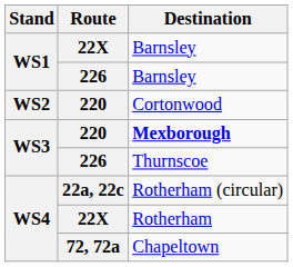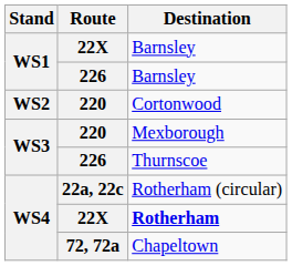Mexborough | Destination: bold -> normal
Rotherham | Destination: normal -> bold
